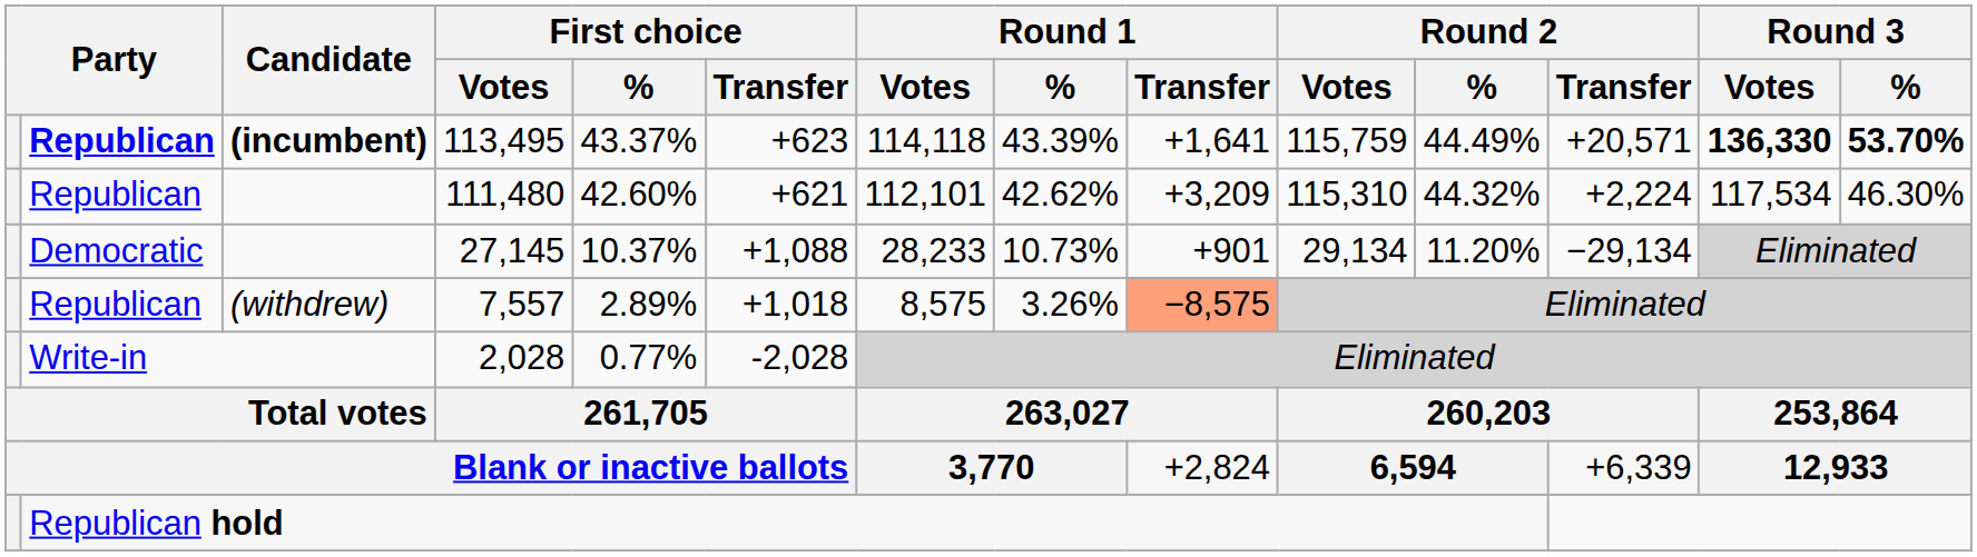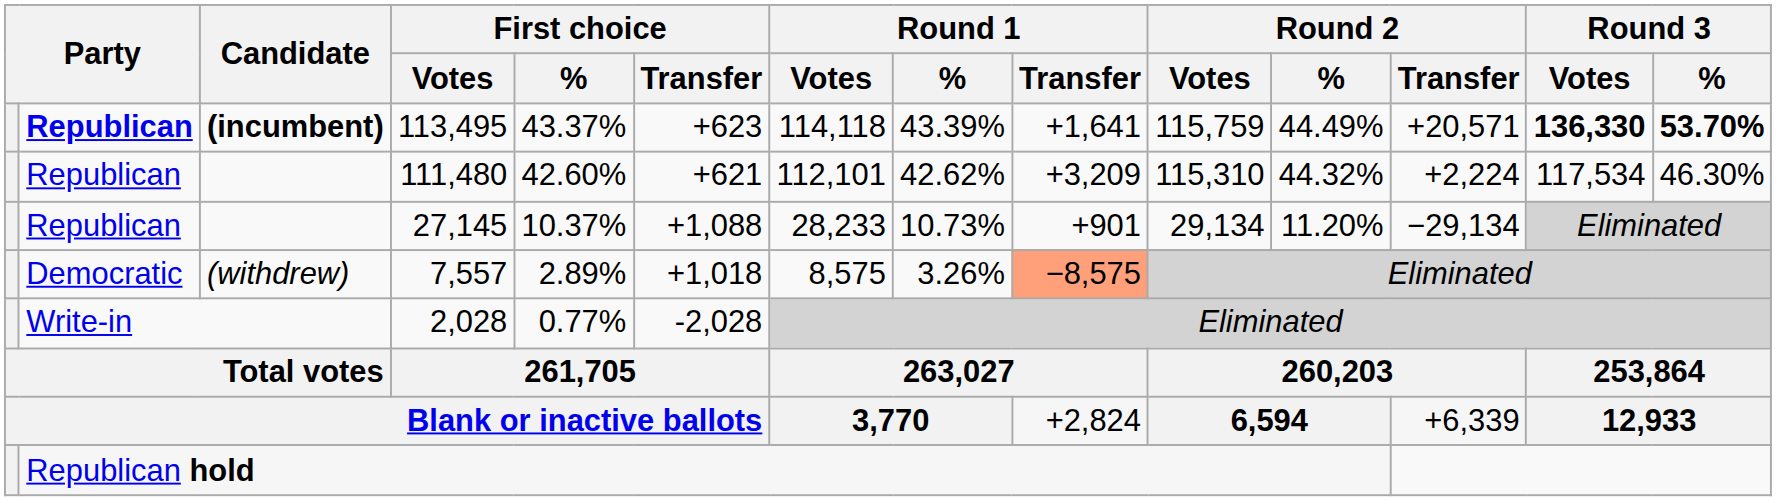27,145 | column 2: Democratic -> Republican
7,557 | column 2: Republican -> Democratic
